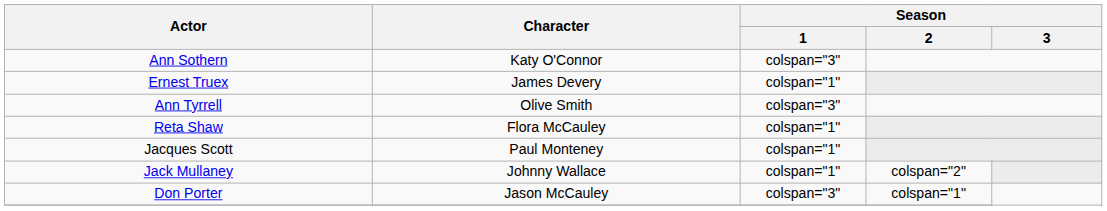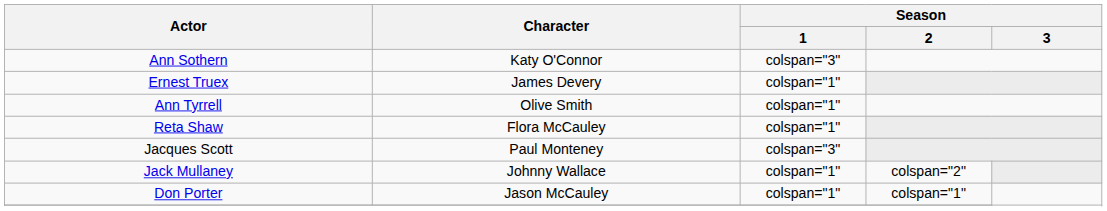Ann Tyrrell | Season / 1: colspan="3" -> colspan="1"
Jacques Scott | Season / 1: colspan="1" -> colspan="3"
Don Porter | Season / 1: colspan="3" -> colspan="1"
